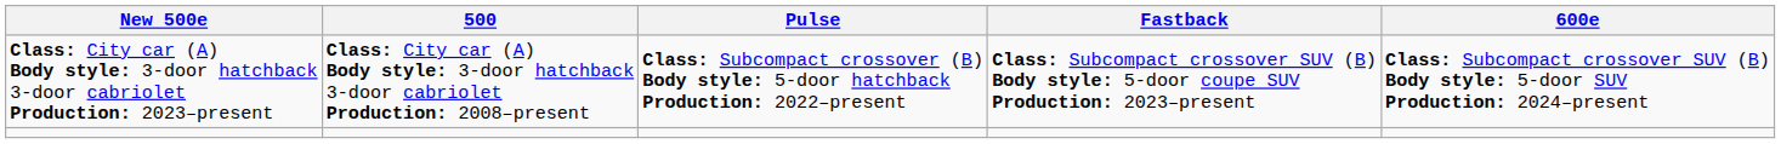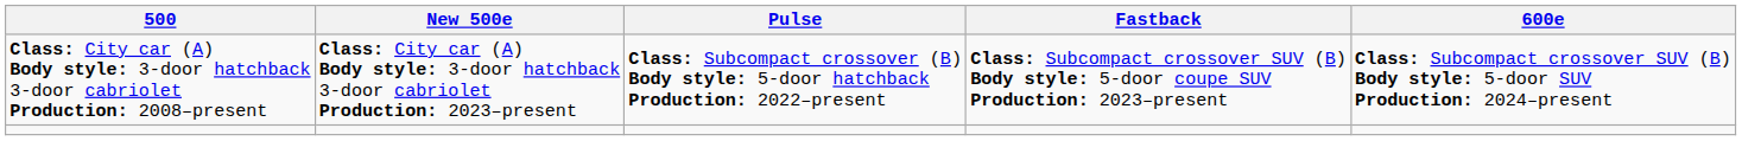columns swapped: 500 <-> New 500e
